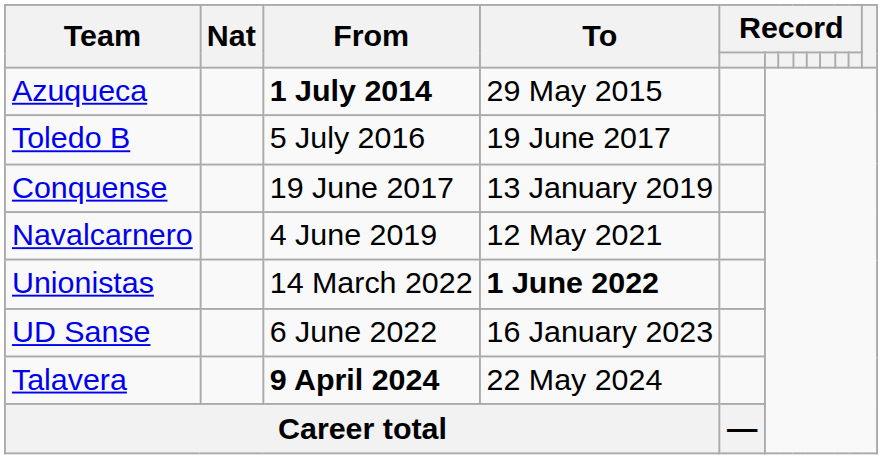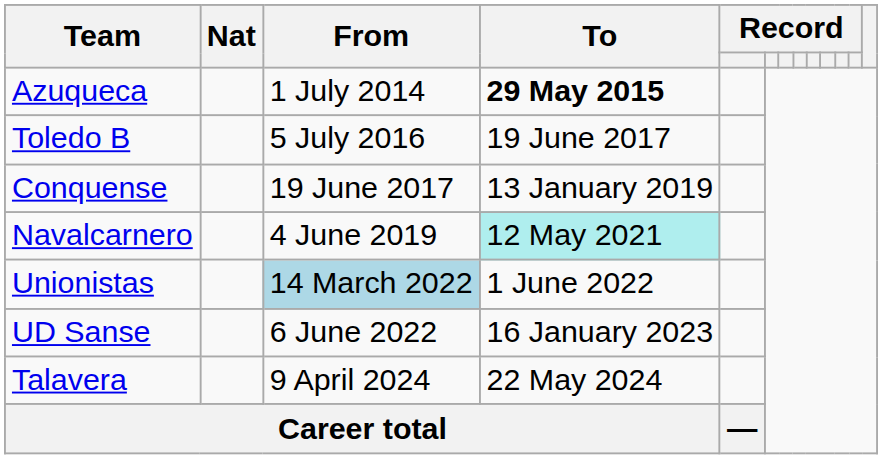Azuqueca | From: bold -> normal
Azuqueca | To: normal -> bold
Navalcarnero | To: no background -> paleturquoise background
Unionistas | From: no background -> lightblue background
Unionistas | To: bold -> normal
Talavera | From: bold -> normal
